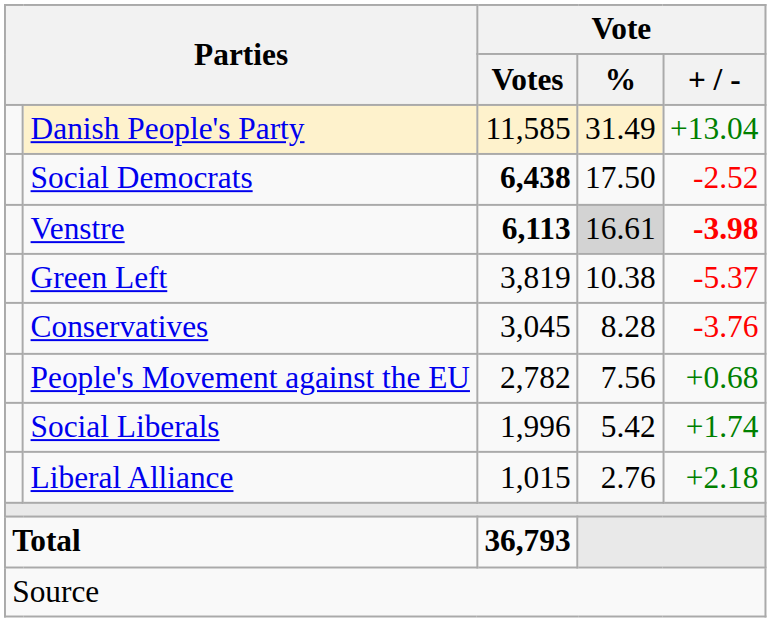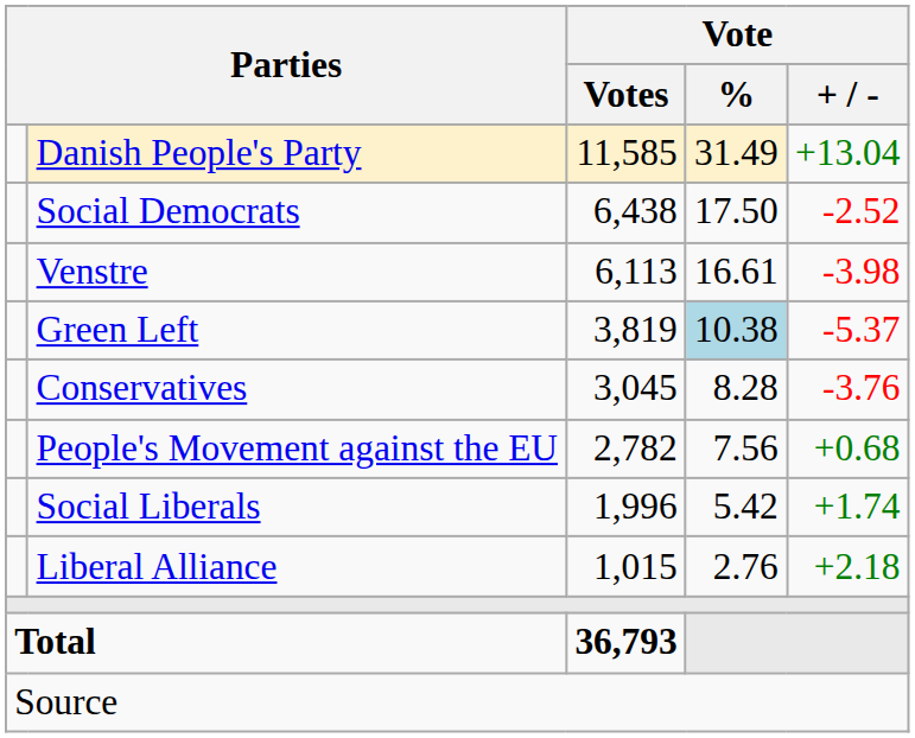Social Democrats | Vote / Votes: bold -> normal
Venstre | Vote / Votes: bold -> normal
Venstre | Vote / %: lightgrey background -> no background
Venstre | Vote / + / -: bold -> normal
Green Left | Vote / %: no background -> lightblue background
